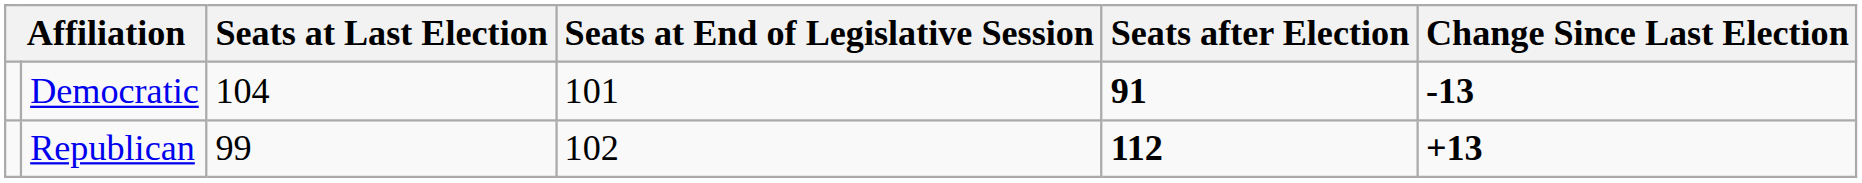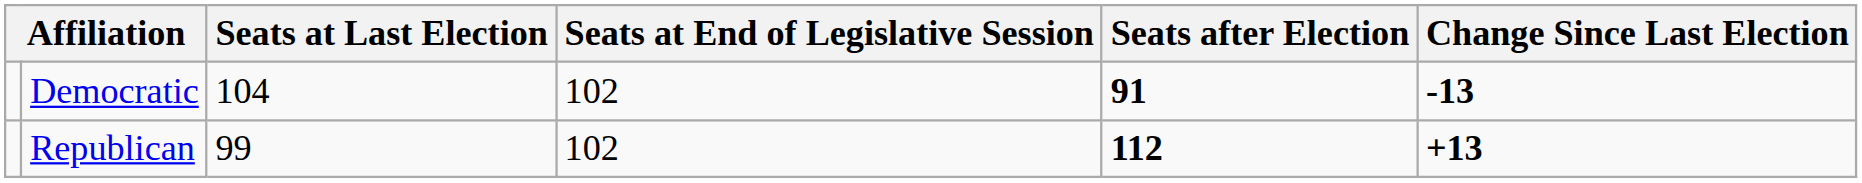Democratic | Seats at End of Legislative Session: 101 -> 102
